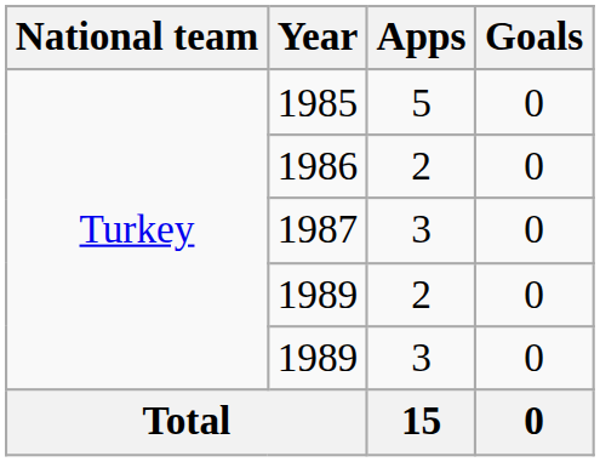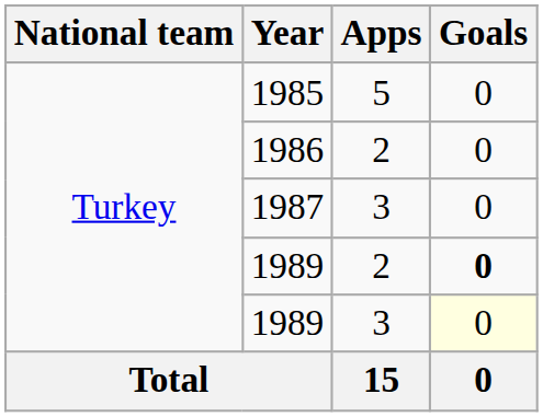1989 / 2 | Goals: normal -> bold
1989 / 3 | Goals: no background -> lightyellow background
